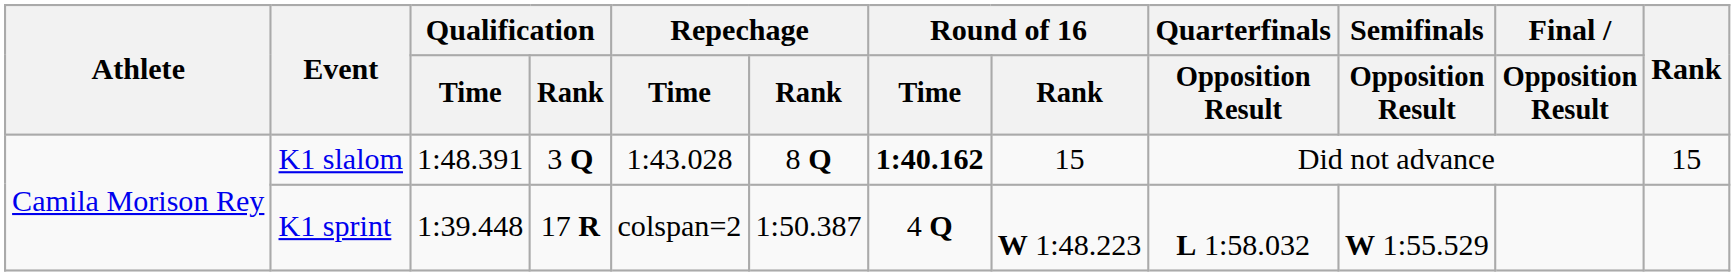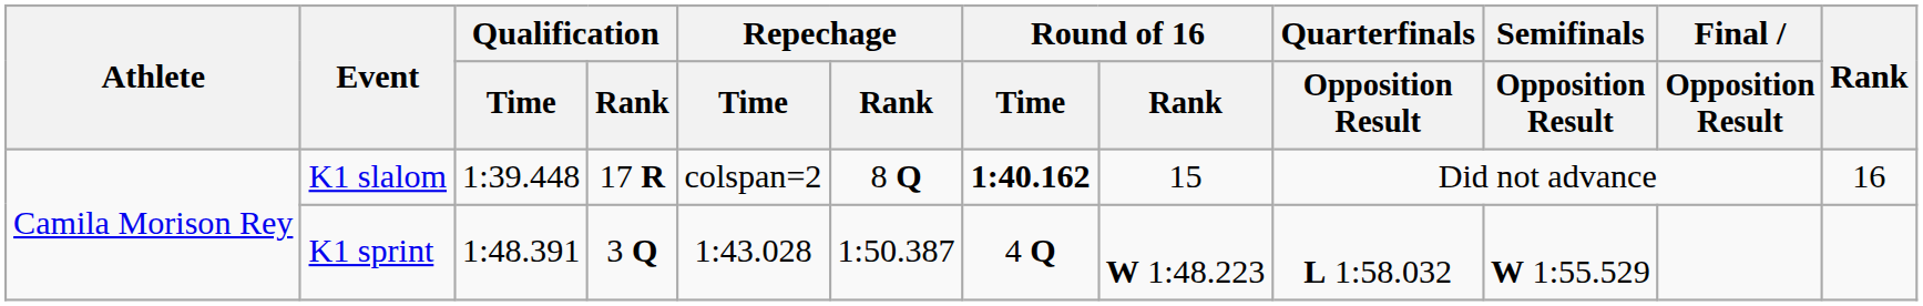K1 slalom | Qualification / Time: 1:48.391 -> 1:39.448
K1 slalom | Qualification / Rank: 3 Q -> 17 R
K1 slalom | Repechage / Time: 1:43.028 -> colspan=2
K1 slalom | Rank: 15 -> 16
K1 sprint | Qualification / Time: 1:39.448 -> 1:48.391
K1 sprint | Qualification / Rank: 17 R -> 3 Q
K1 sprint | Repechage / Time: colspan=2 -> 1:43.028
